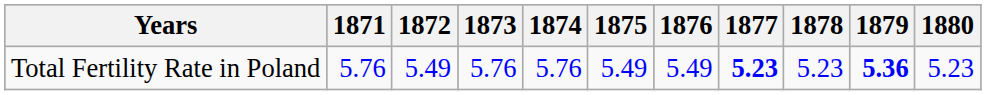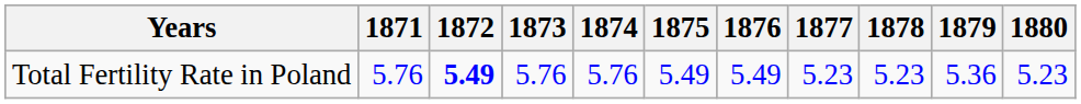row 2 | 1872: normal -> bold
row 2 | 1877: bold -> normal
row 2 | 1879: bold -> normal
